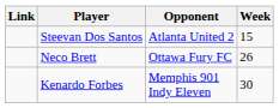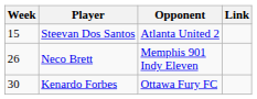columns swapped: Week <-> Link
Neco Brett | Opponent: Ottawa Fury FC -> Memphis 901 Indy Eleven
Kenardo Forbes | Opponent: Memphis 901 Indy Eleven -> Ottawa Fury FC
